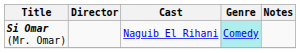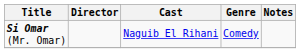Si Omar (Mr. Omar) | Genre: paleturquoise background -> no background
